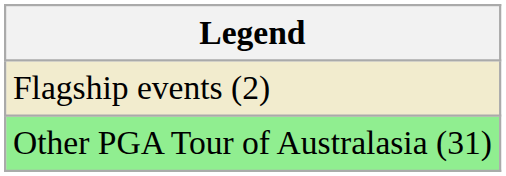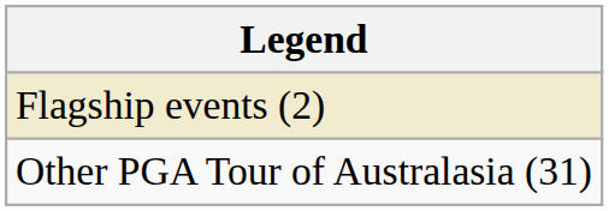row 3 | column 1: lightgreen background -> no background
